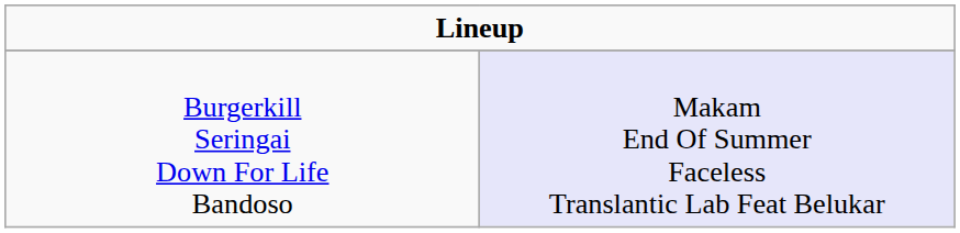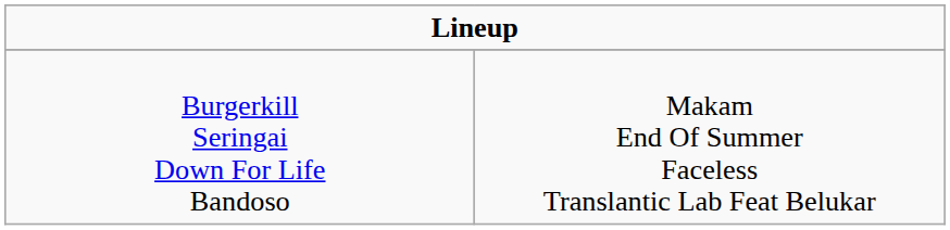Burgerkill Seringai Down For Life Bandoso | column 2: lavender background -> no background
